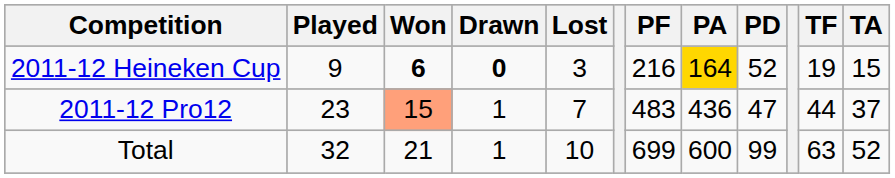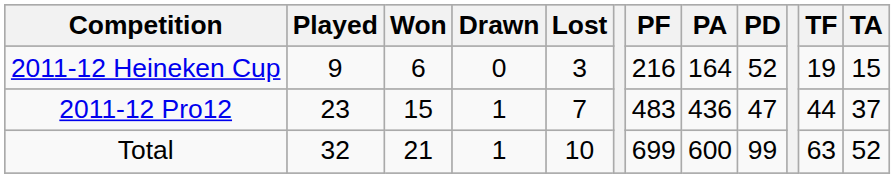2011-12 Heineken Cup | Won: bold -> normal
2011-12 Heineken Cup | Drawn: bold -> normal
2011-12 Heineken Cup | PA: gold background -> no background
2011-12 Pro12 | Won: lightsalmon background -> no background
